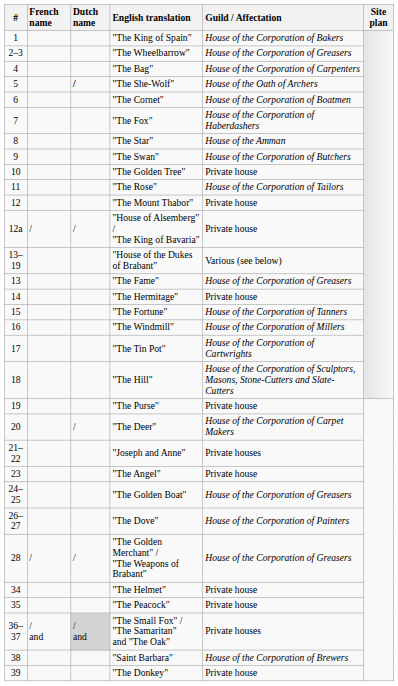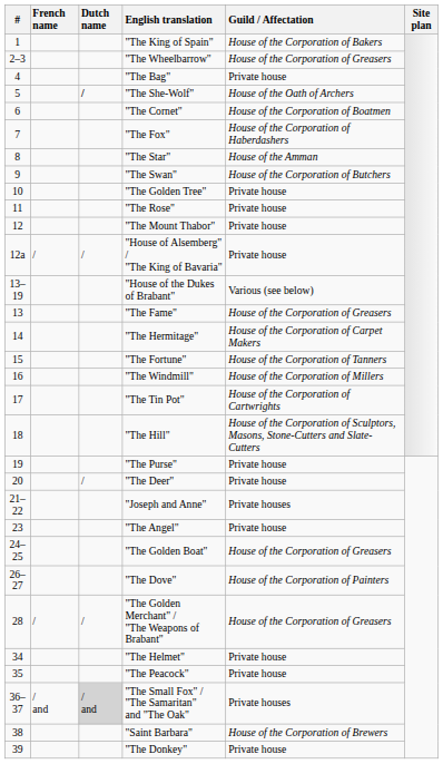"The Bag" | Guild / Affectation: House of the Corporation of Carpenters -> Private house
"The Rose" | Guild / Affectation: House of the Corporation of Tailors -> Private house
"The Hermitage" | Guild / Affectation: Private house -> House of the Corporation of Carpet Makers
"The Deer" | Guild / Affectation: House of the Corporation of Carpet Makers -> Private house
